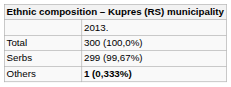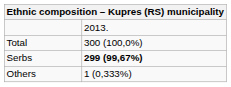Serbs | column 2: normal -> bold
Others | column 2: bold -> normal
